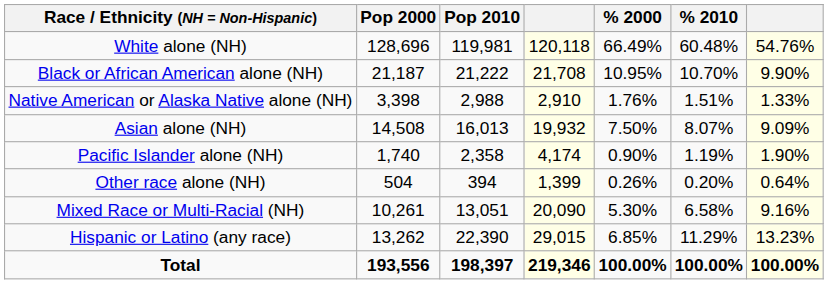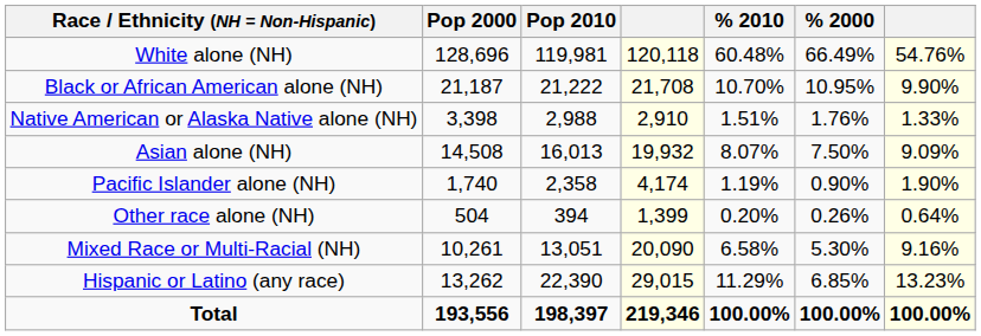columns swapped: % 2000 <-> % 2010
